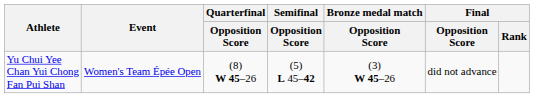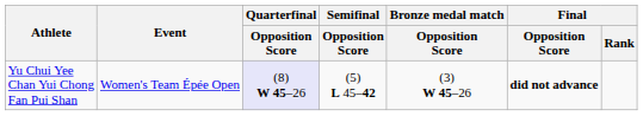Yu Chui Yee Chan Yui Chong Fan Pui Shan | Quarterfinal / Opposition Score: no background -> lavender background
Yu Chui Yee Chan Yui Chong Fan Pui Shan | Final / Opposition Score: normal -> bold
